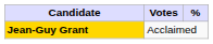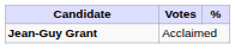Jean-Guy Grant | Candidate: gold background -> no background
